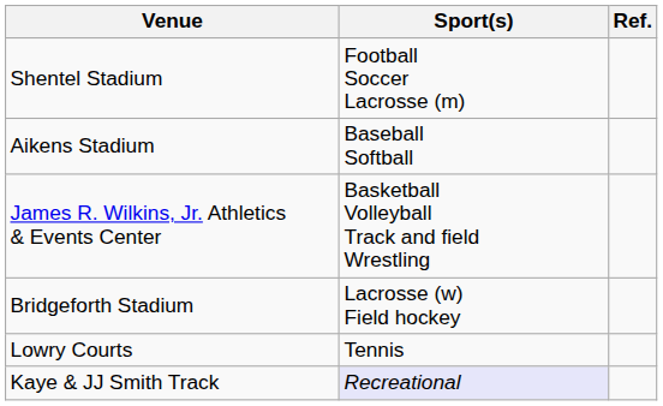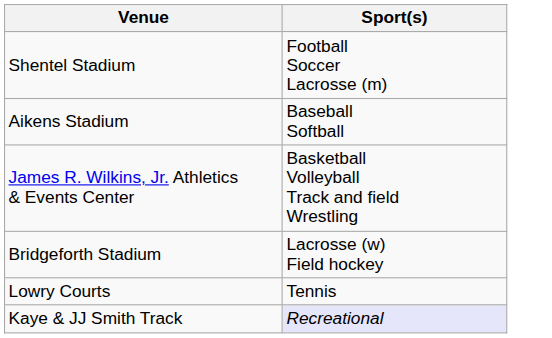- column: Ref.
